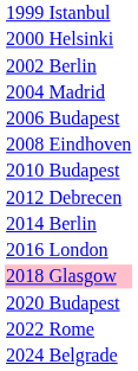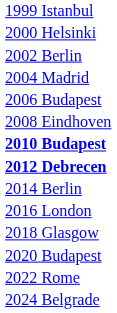2010 Budapest | column 1: normal -> bold
2012 Debrecen | column 1: normal -> bold
2018 Glasgow | column 1: pink background -> no background
